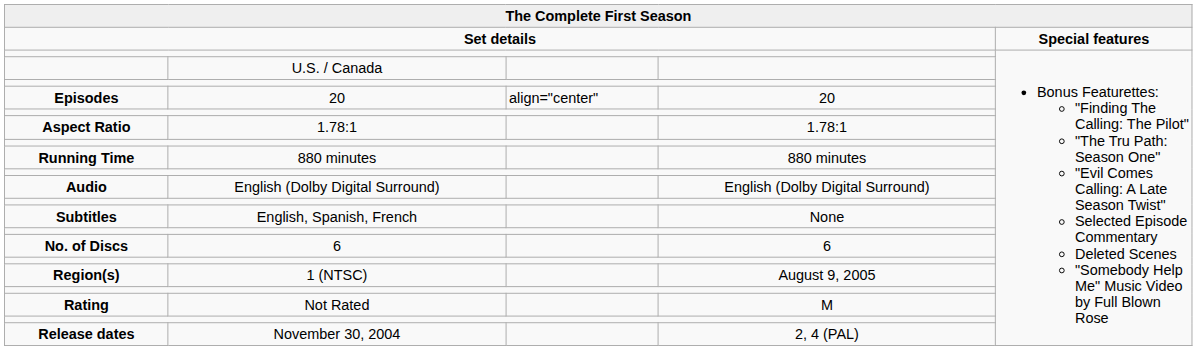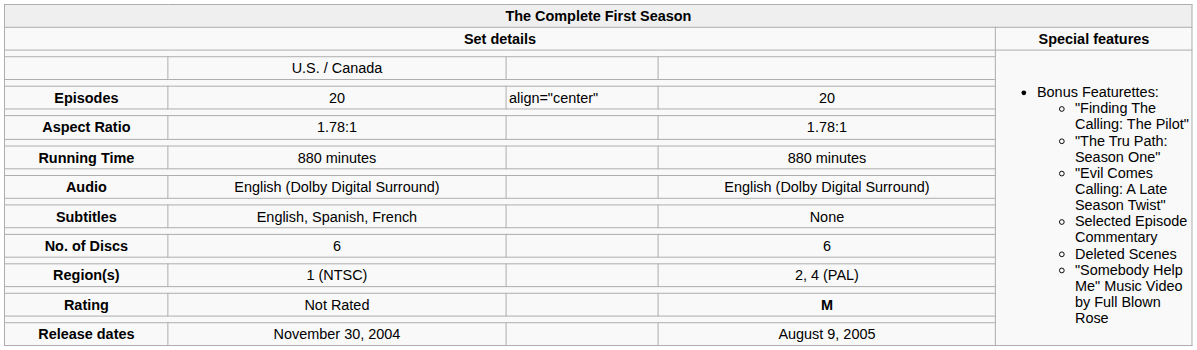1 (NTSC) | column 4: August 9, 2005 -> 2, 4 (PAL)
Not Rated | column 4: normal -> bold
November 30, 2004 | column 4: 2, 4 (PAL) -> August 9, 2005
